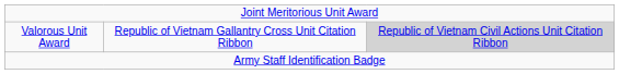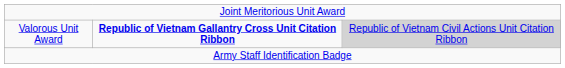Valorous Unit Award | column 2: normal -> bold
